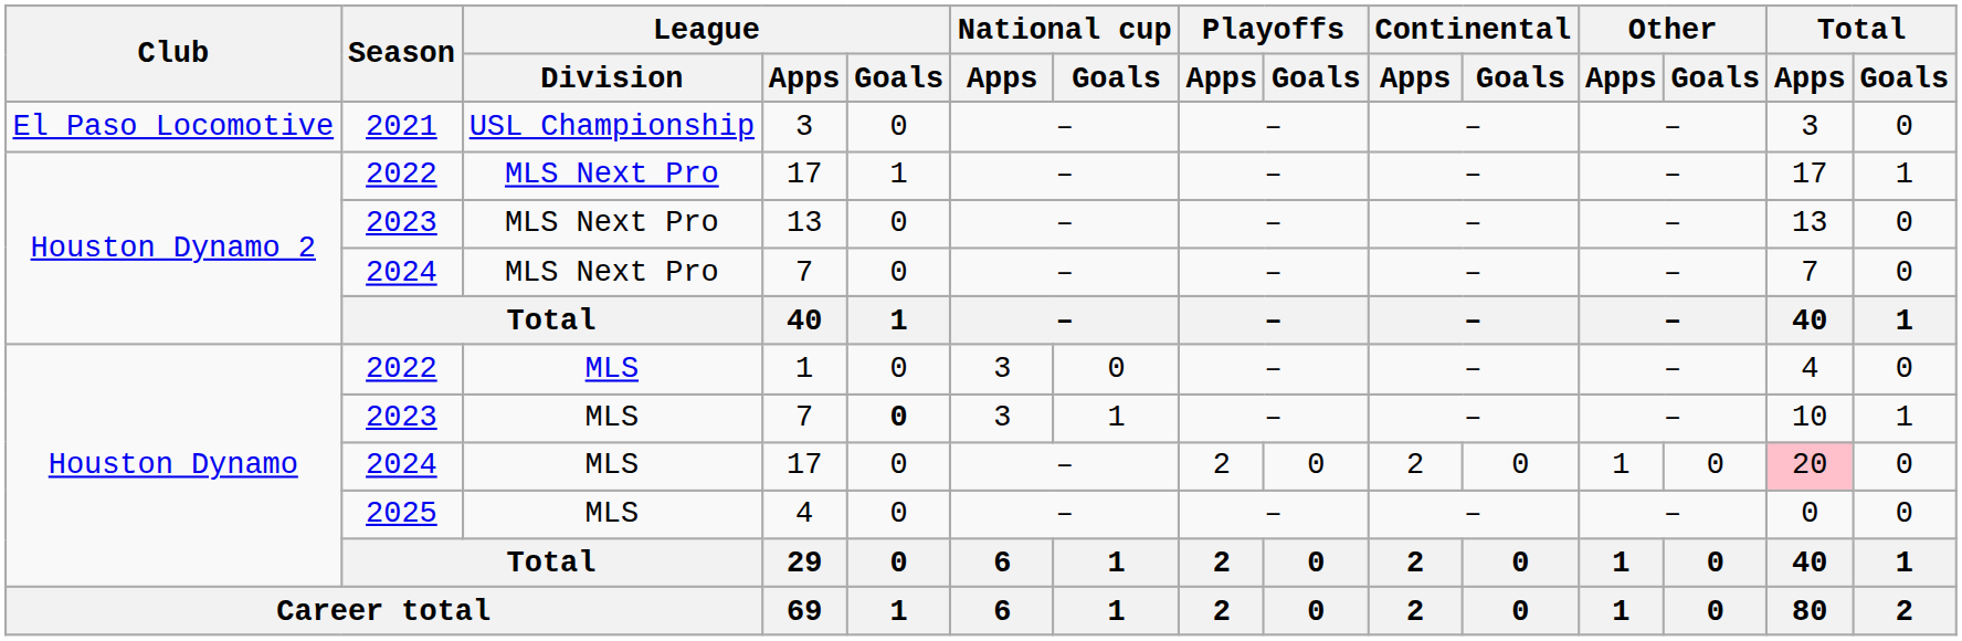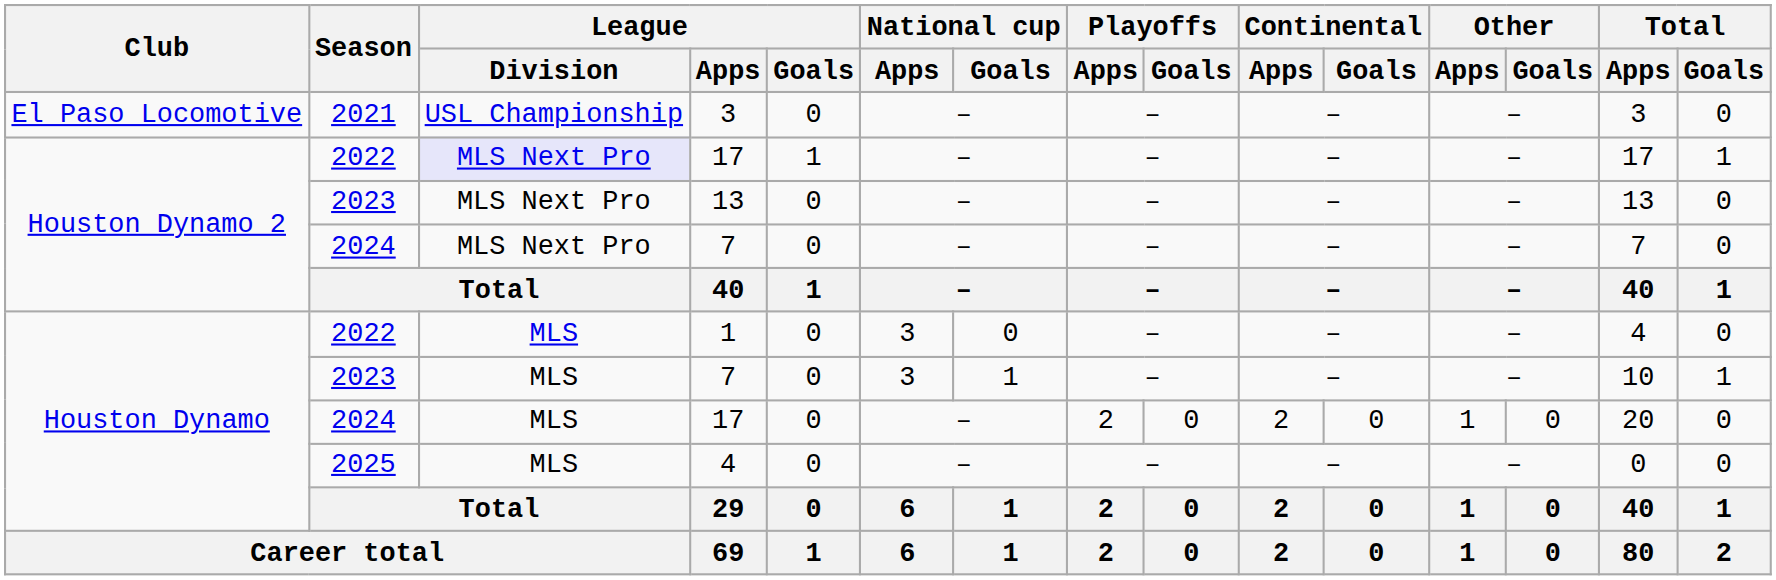2022 / 17 | League / Division: no background -> lavender background
2023 / 7 | League / Goals: bold -> normal
2024 / 17 | Total / Apps: pink background -> no background
